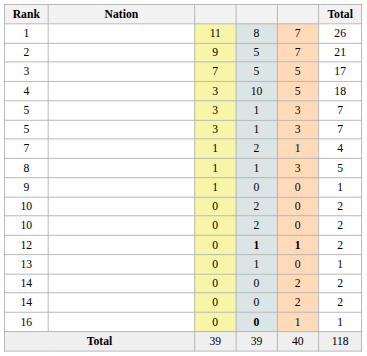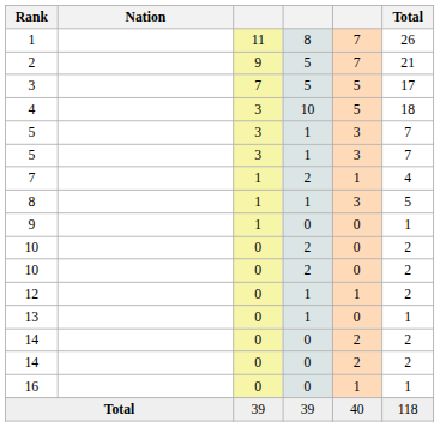12 | column 4: bold -> normal
12 | column 5: bold -> normal
16 | column 4: bold -> normal
